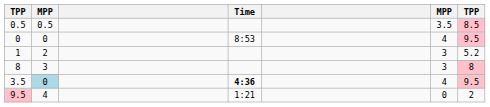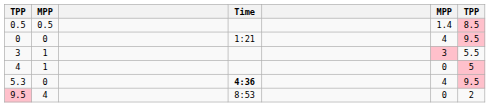row 2 | column 6: 3.5 -> 1.4
row 3 | Time: 8:53 -> 1:21
row 4 | column 1: 1 -> 3
row 4 | column 2: 2 -> 1
row 4 | column 6: no background -> pink background
row 4 | column 7: 5.2 -> 5.5
row 5 | column 1: 8 -> 4
row 5 | column 2: 3 -> 1
row 5 | column 6: 3 -> 0
row 5 | column 7: 8 -> 5
row 6 | column 1: 3.5 -> 5.3
row 6 | column 2: lightblue background -> no background
row 7 | Time: 1:21 -> 8:53
